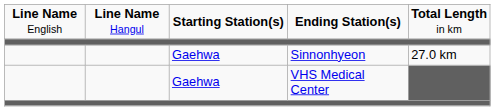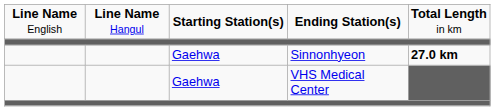Sinnonhyeon | column 5: normal -> bold
